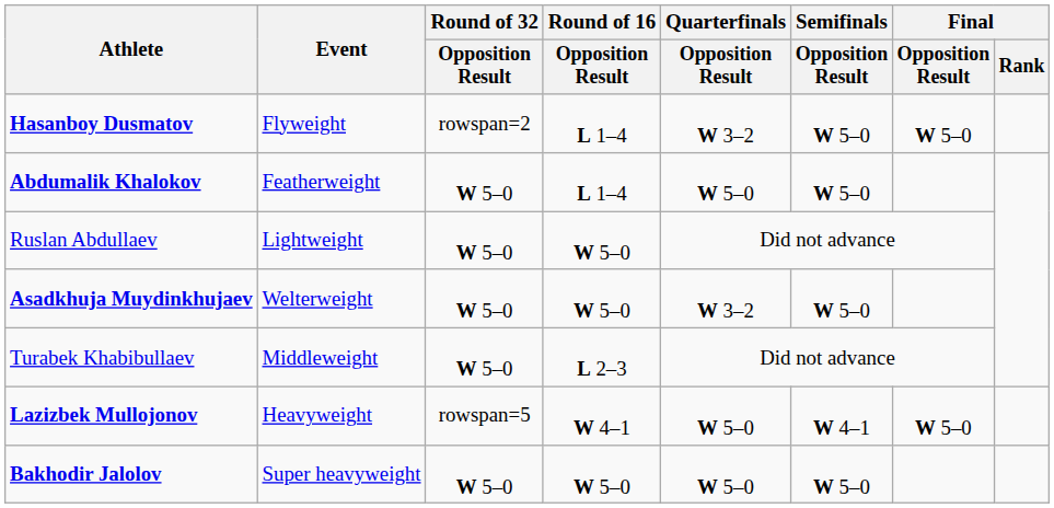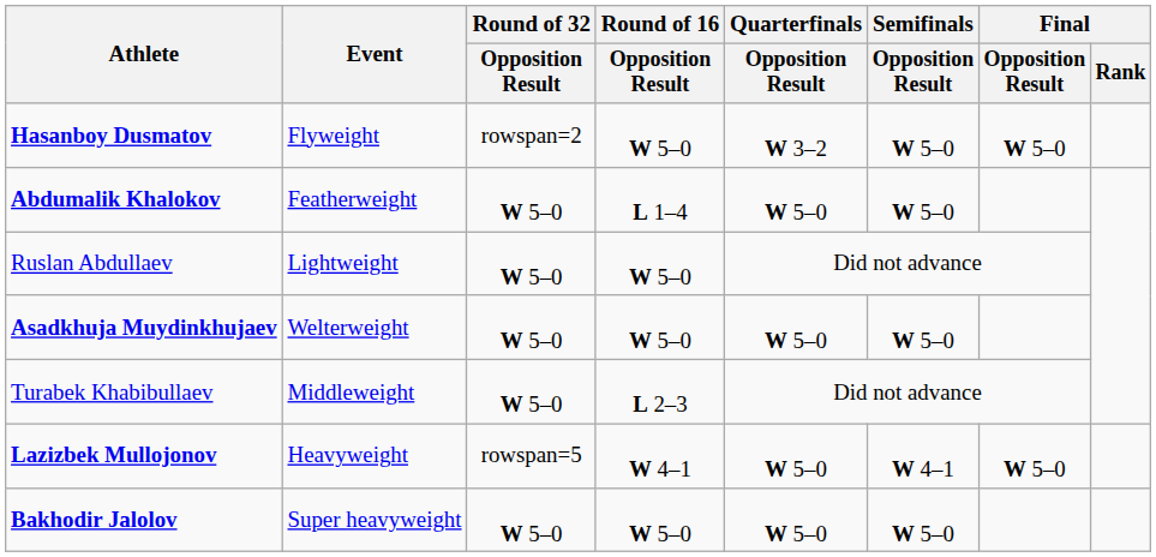Hasanboy Dusmatov | Round of 16 / Opposition Result: L 1–4 -> W 5–0
Asadkhuja Muydinkhujaev | Quarterfinals / Opposition Result: W 3–2 -> W 5–0
